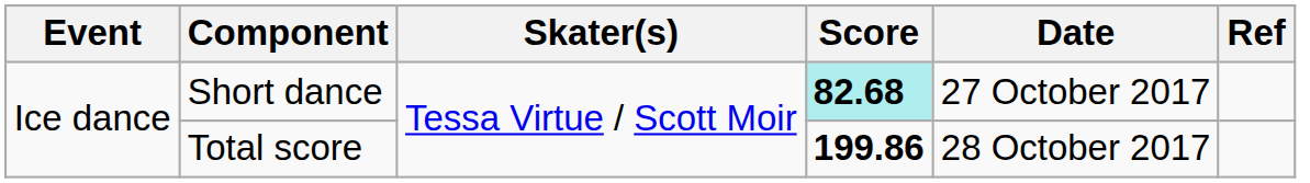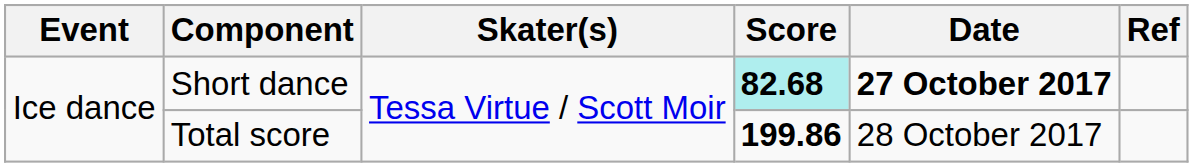Short dance | Date: normal -> bold
